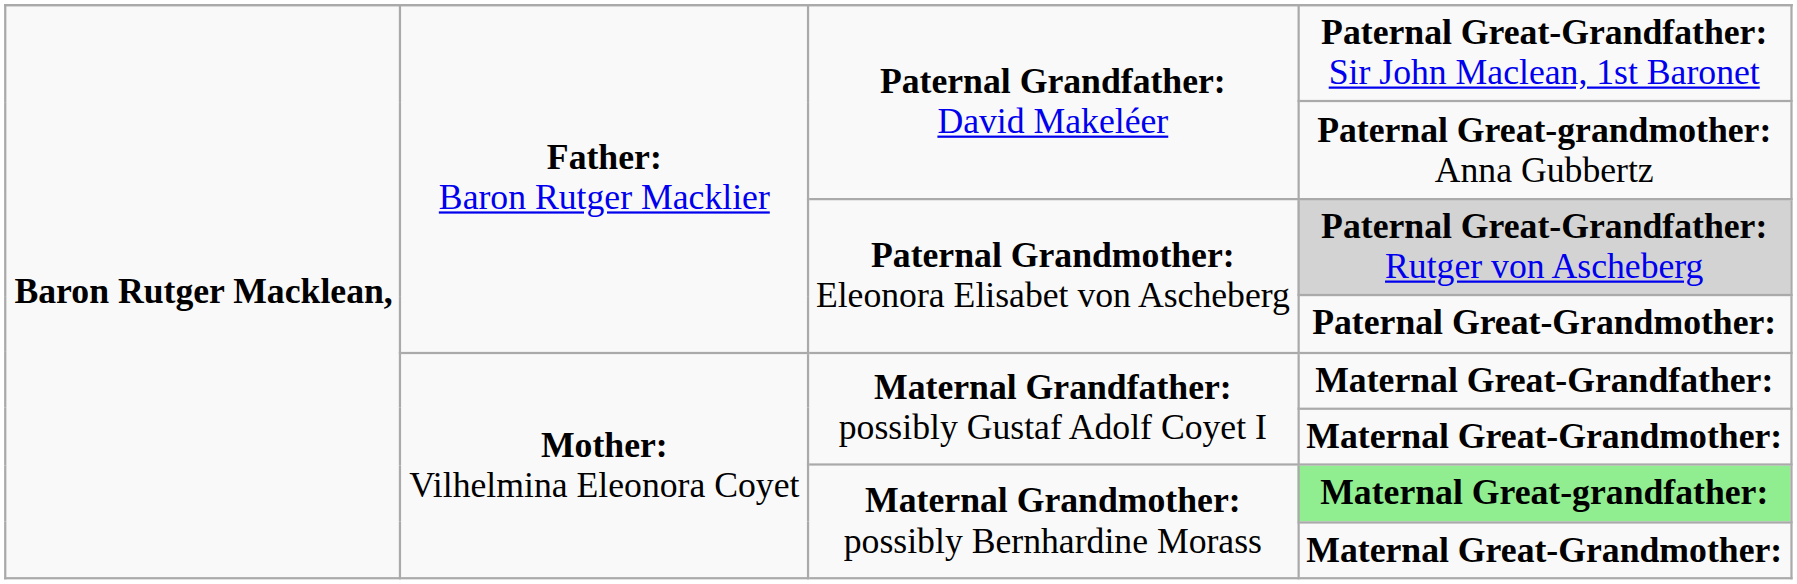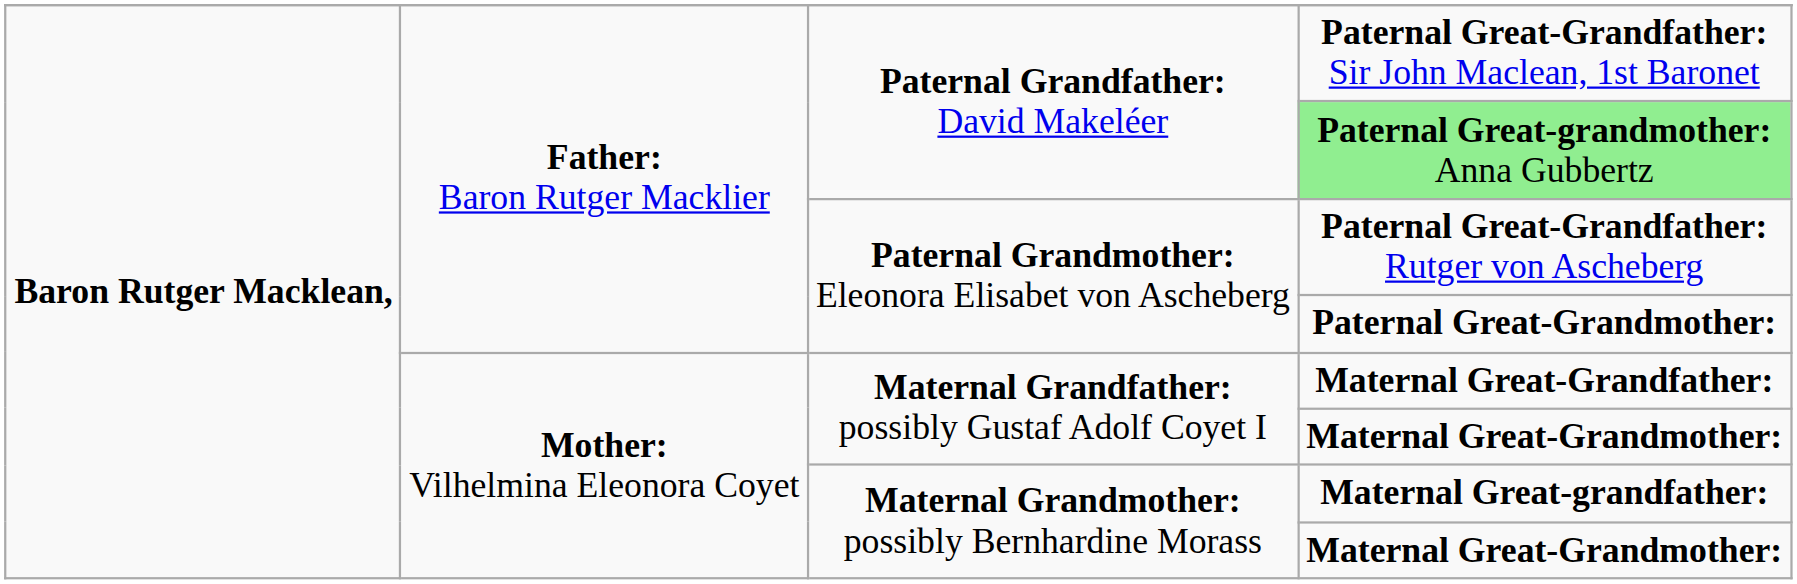Paternal Great-grandmother: Anna Gubbertz | column 4: no background -> lightgreen background
Paternal Great-Grandfather: Rutger von Ascheberg | column 4: lightgrey background -> no background
Maternal Great-grandfather: | column 4: lightgreen background -> no background
